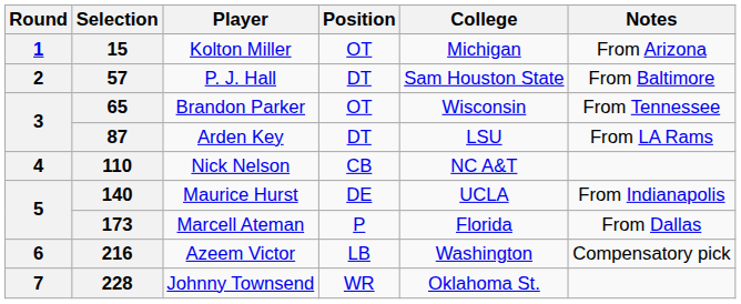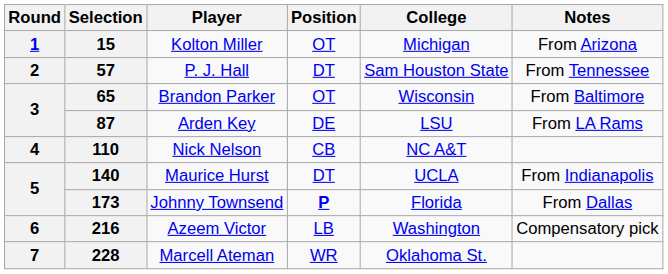57 | Notes: From Baltimore -> From Tennessee
65 | Notes: From Tennessee -> From Baltimore
87 | Position: DT -> DE
140 | Position: DE -> DT
173 | Player: Marcell Ateman -> Johnny Townsend
173 | Position: normal -> bold
228 | Player: Johnny Townsend -> Marcell Ateman
